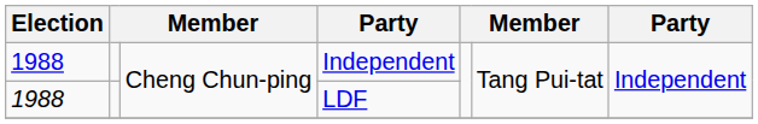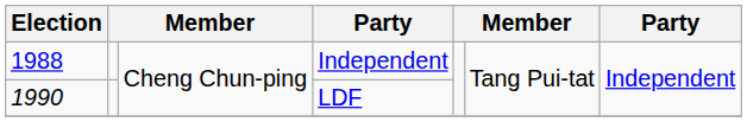LDF | Election: 1988 -> 1990
